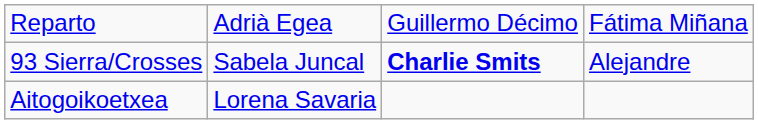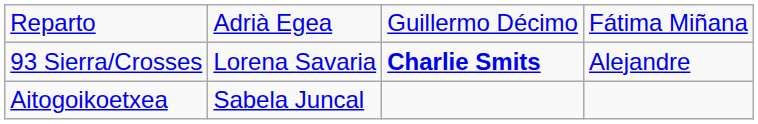93 Sierra/Crosses | column 2: Sabela Juncal -> Lorena Savaria
Aitogoikoetxea | column 2: Lorena Savaria -> Sabela Juncal
